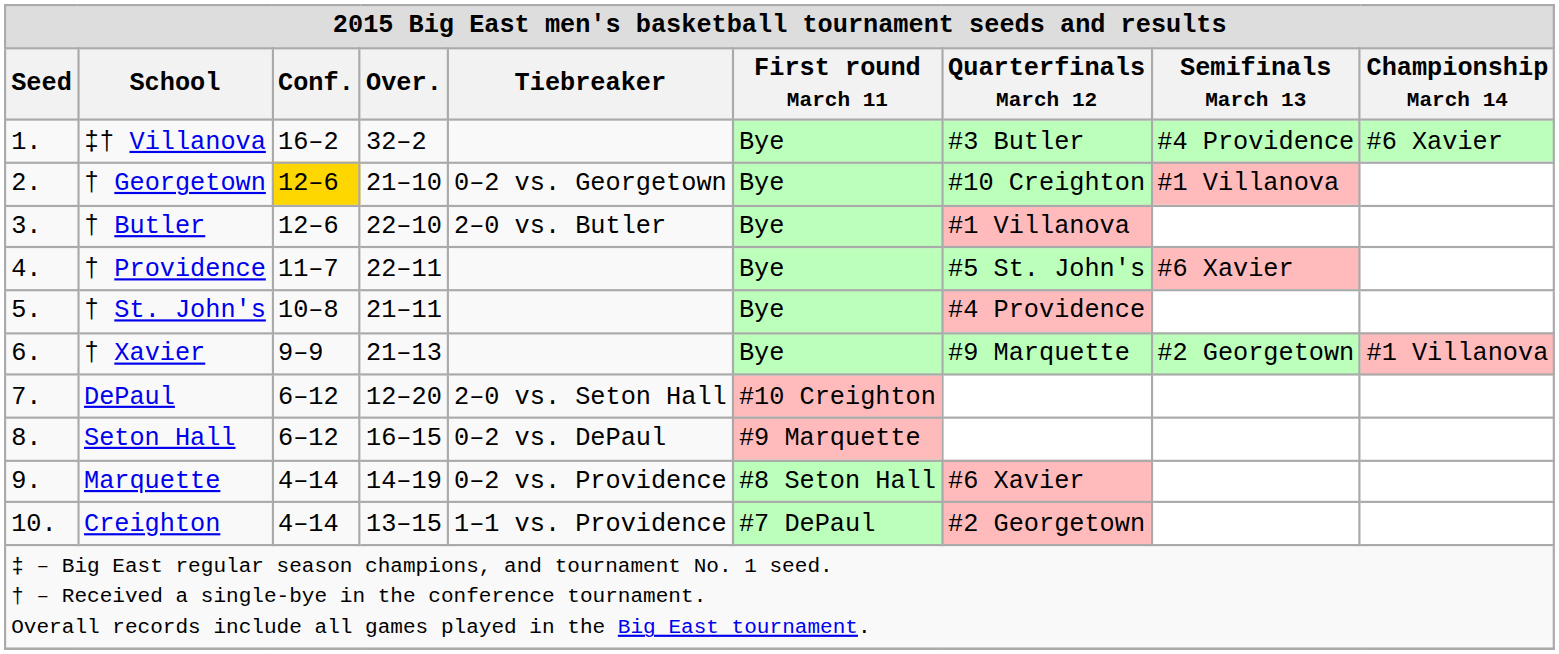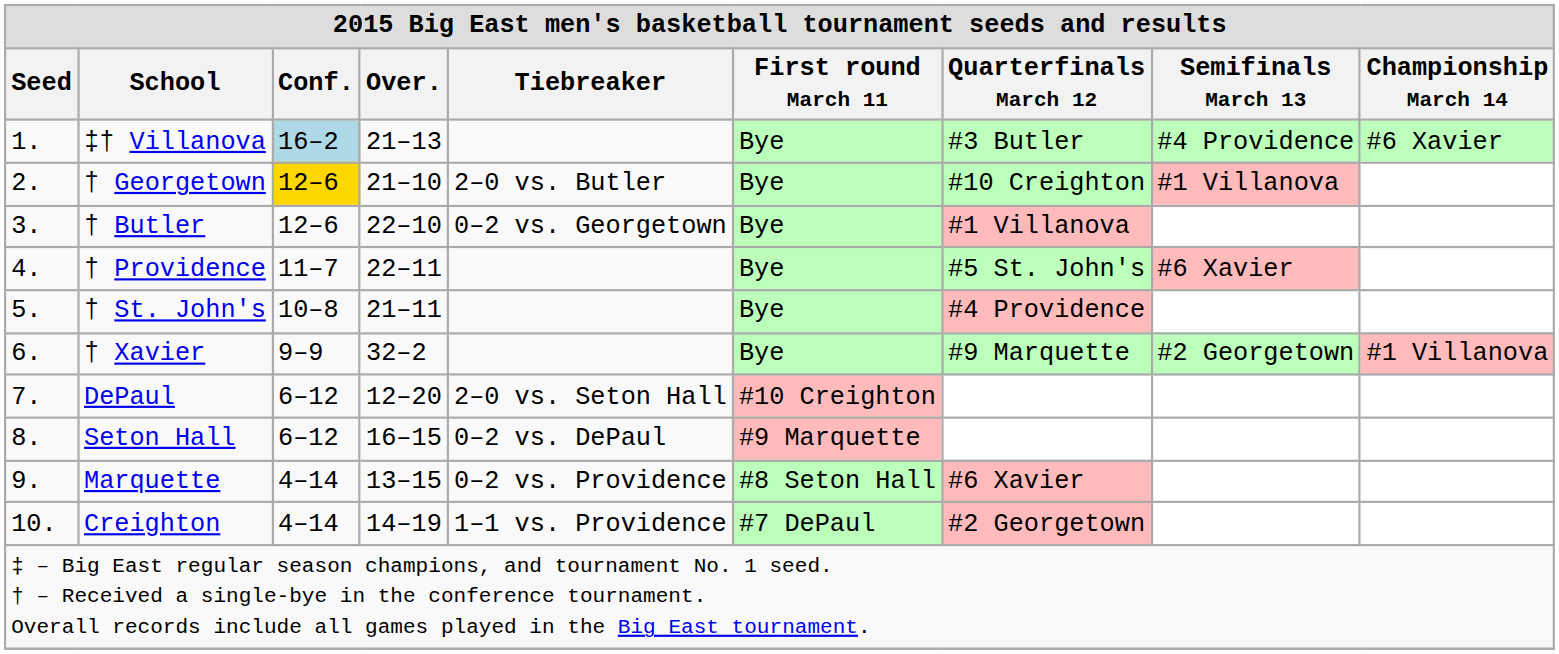‡† Villanova | Conf.: no background -> lightblue background
‡† Villanova | Over.: 32–2 -> 21–13
† Georgetown | Tiebreaker: 0–2 vs. Georgetown -> 2–0 vs. Butler
† Butler | Tiebreaker: 2–0 vs. Butler -> 0–2 vs. Georgetown
† Xavier | Over.: 21–13 -> 32–2
Marquette | Over.: 14–19 -> 13–15
Creighton | Over.: 13–15 -> 14–19
